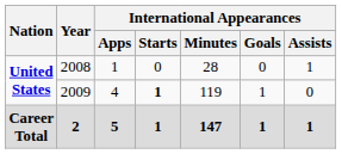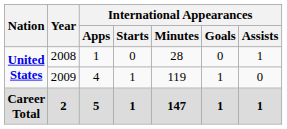2009 | International Appearances / Starts: bold -> normal
